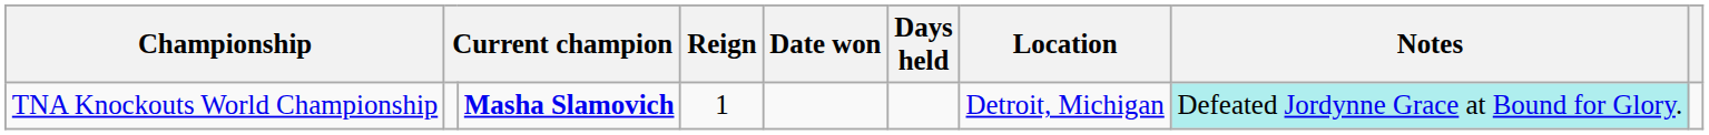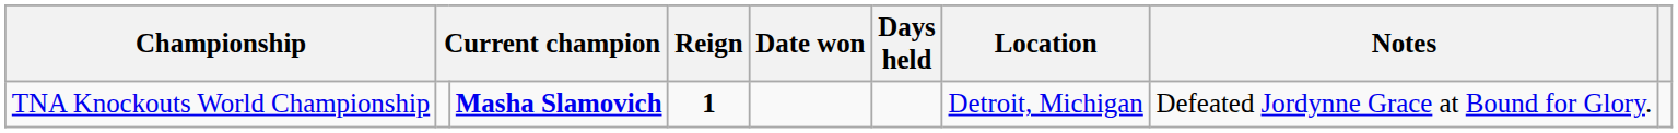TNA Knockouts World Championship | Reign: normal -> bold
TNA Knockouts World Championship | Notes: paleturquoise background -> no background
